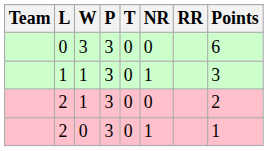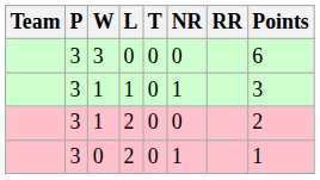columns swapped: P <-> L
